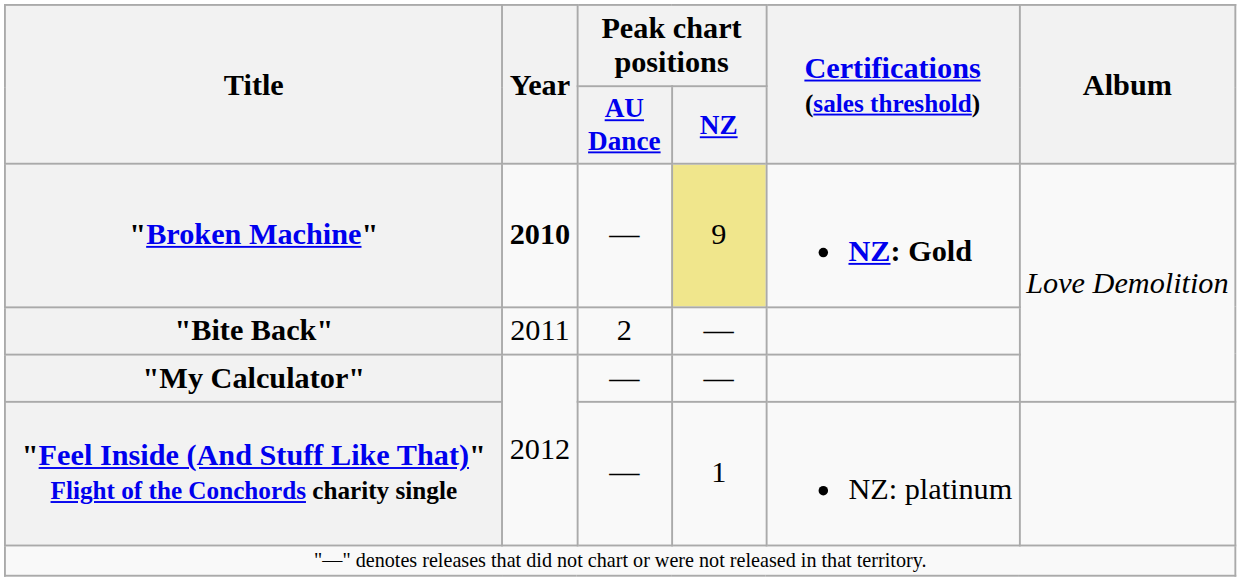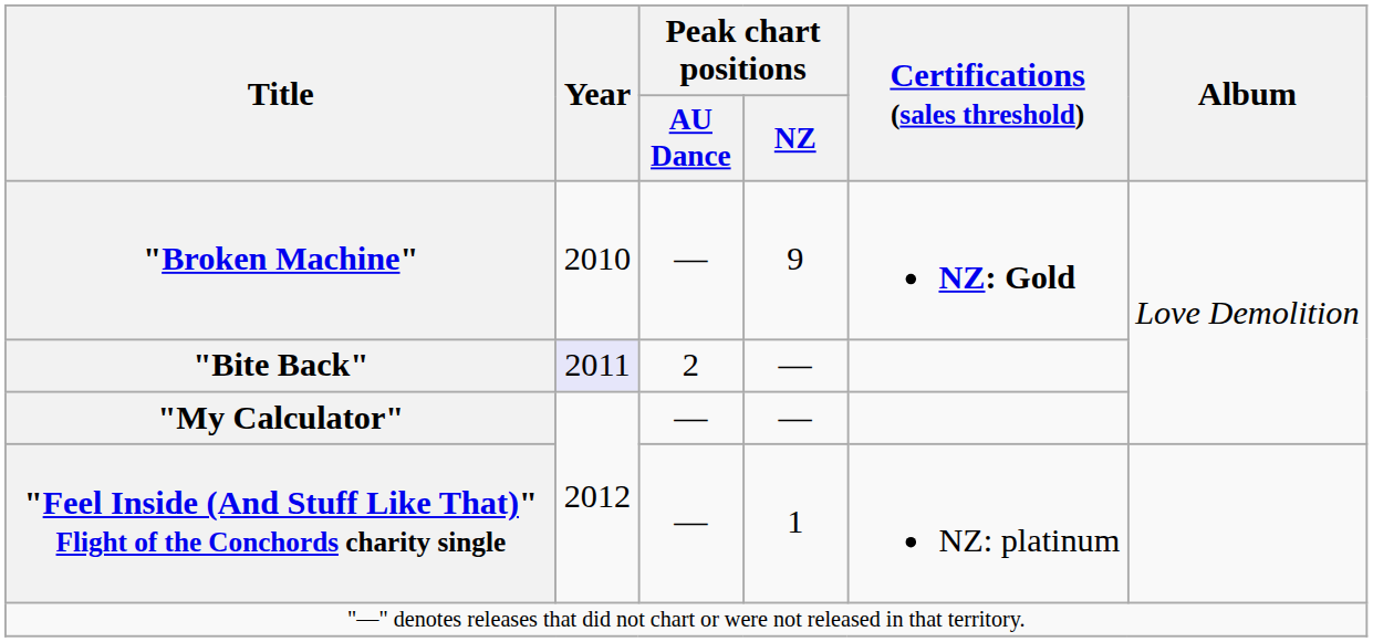"Broken Machine" | Year: bold -> normal
"Broken Machine" | Peak chart positions / NZ: khaki background -> no background
"Bite Back" | Year: no background -> lavender background
